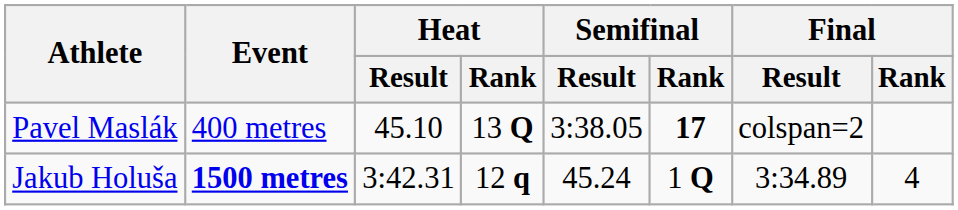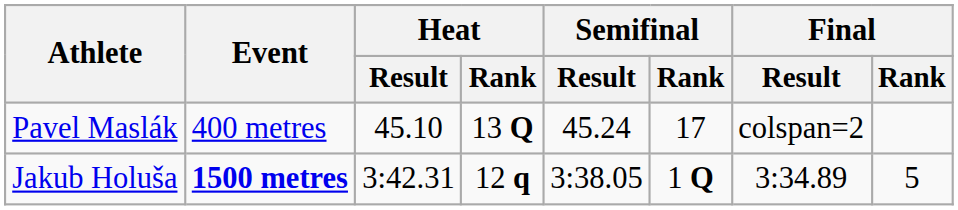Pavel Maslák | Semifinal / Result: 3:38.05 -> 45.24
Pavel Maslák | Semifinal / Rank: bold -> normal
Jakub Holuša | Semifinal / Result: 45.24 -> 3:38.05
Jakub Holuša | Final / Rank: 4 -> 5
